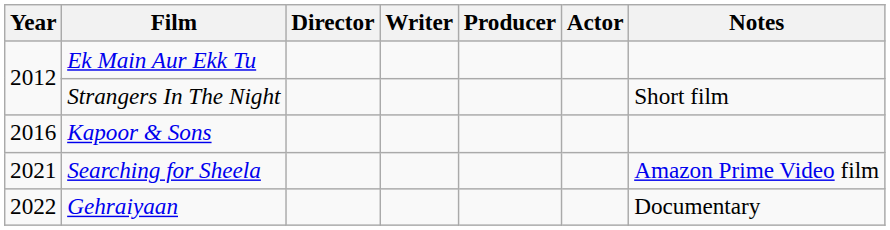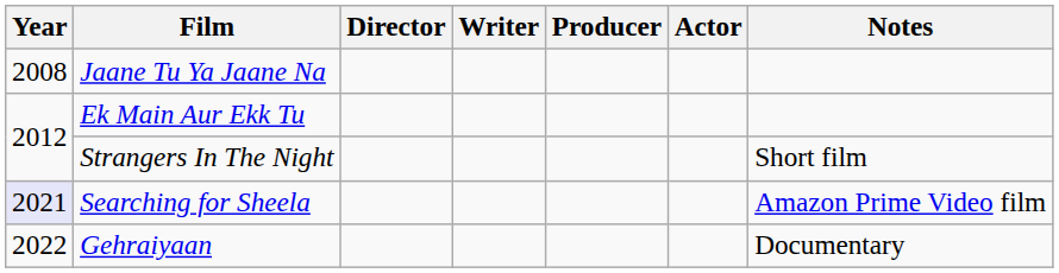+ row: 2008 | Jaane Tu Ya Jaane Na
- row: 2016 | Kapoor & Sons
Searching for Sheela | Year: no background -> lavender background
